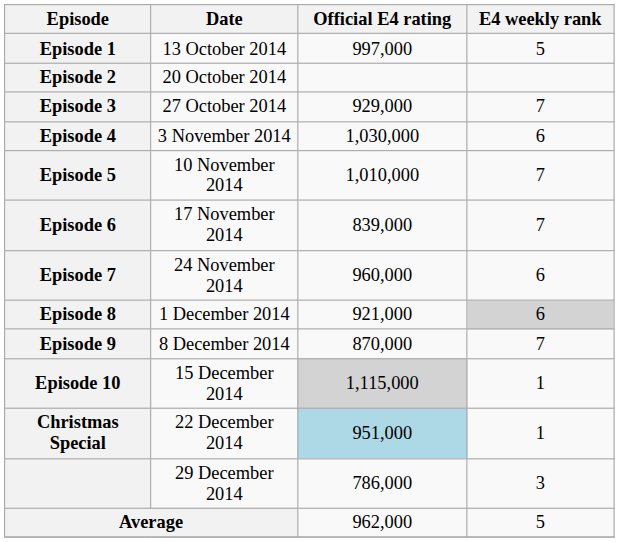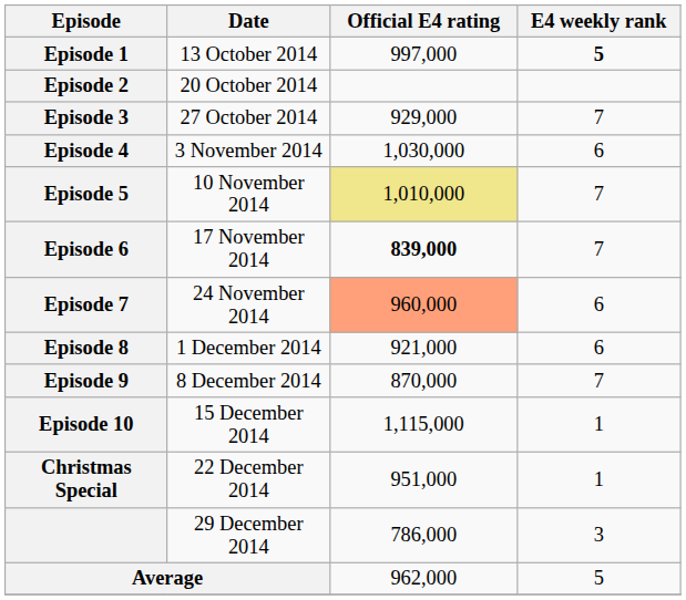Episode 1 | E4 weekly rank: normal -> bold
Episode 5 | Official E4 rating: no background -> khaki background
Episode 6 | Official E4 rating: normal -> bold
Episode 7 | Official E4 rating: no background -> lightsalmon background
Episode 8 | E4 weekly rank: lightgrey background -> no background
Episode 10 | Official E4 rating: lightgrey background -> no background
Christmas Special | Official E4 rating: lightblue background -> no background
